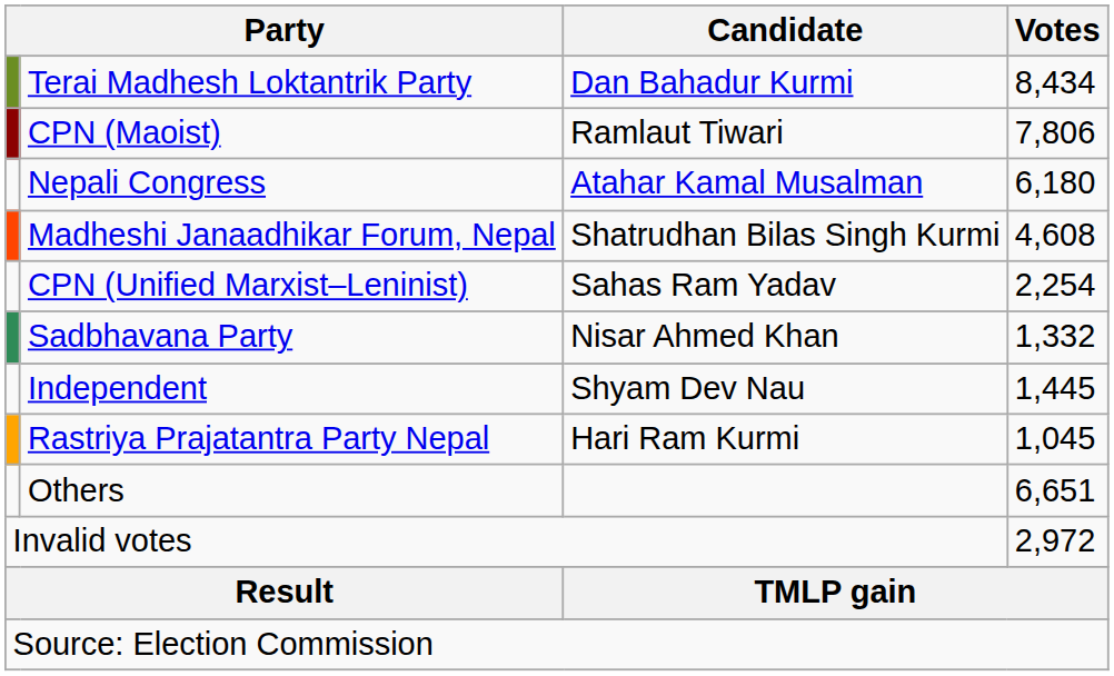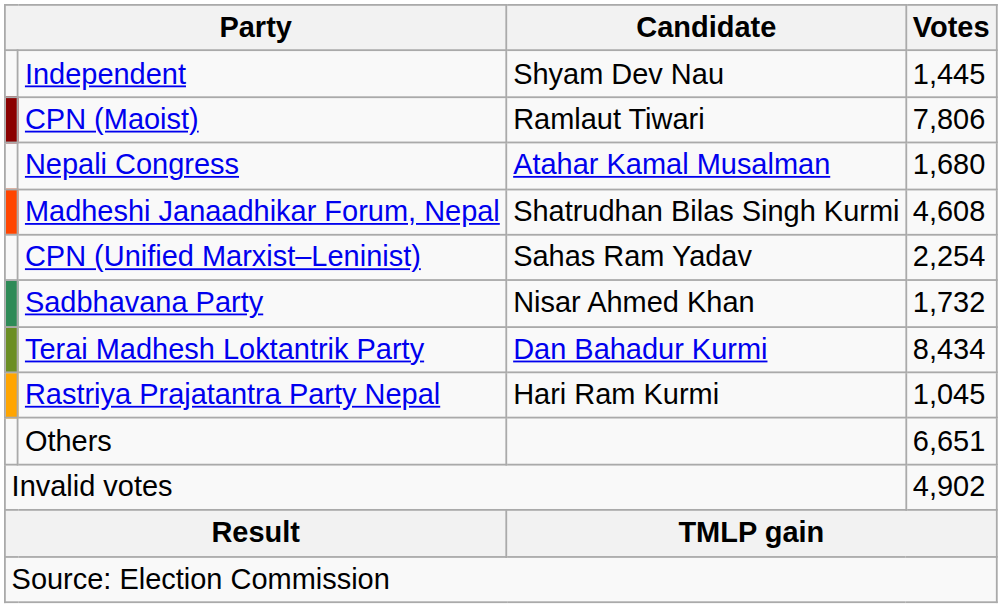rows swapped: Terai Madhesh Loktantrik Party <-> Independent
Nepali Congress | Votes: 6,180 -> 1,680
Sadbhavana Party | Votes: 1,332 -> 1,732
Invalid votes | Votes: 2,972 -> 4,902
